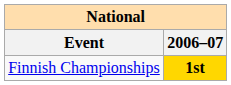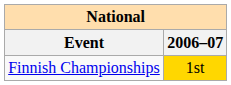Finnish Championships | 2006–07: bold -> normal
